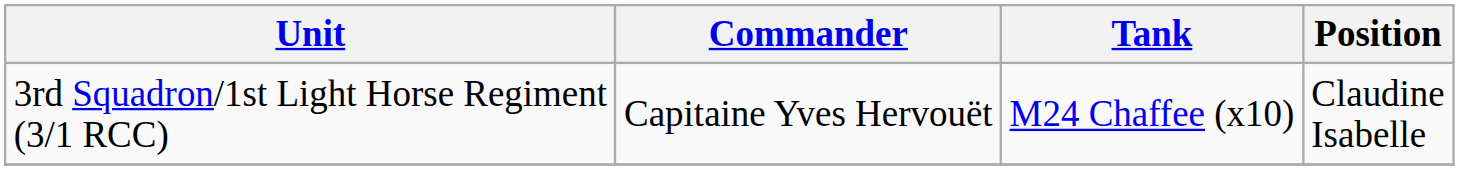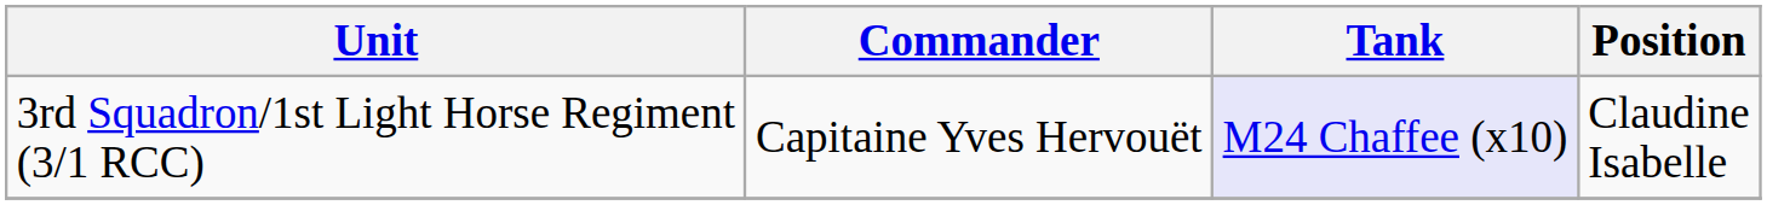3rd Squadron/1st Light Horse Regiment (3/1 RCC) | Tank: no background -> lavender background
